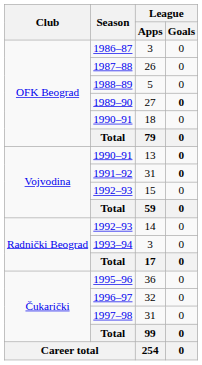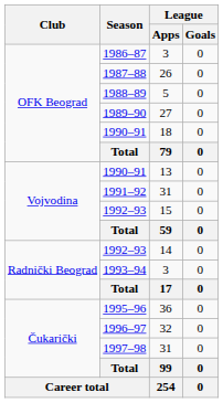1989–90 | League / Goals: bold -> normal
1990–91 / 13 | League / Goals: bold -> normal
1991–92 | League / Goals: bold -> normal
